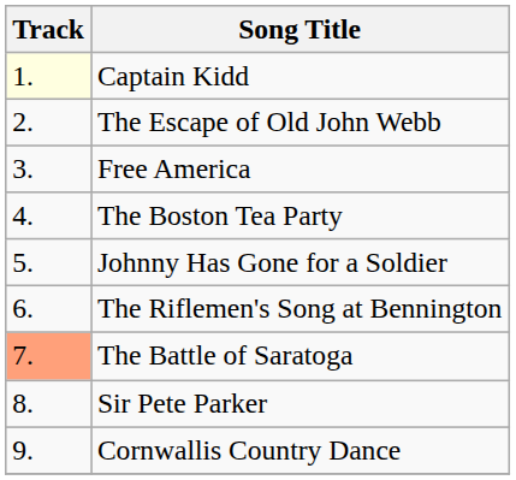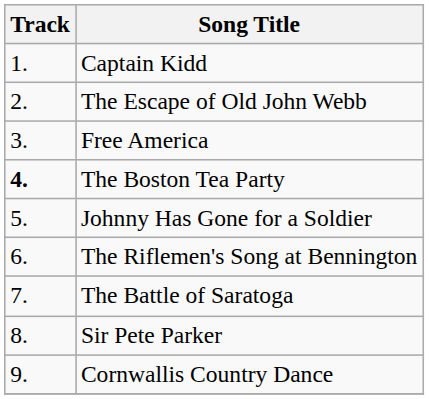Captain Kidd | Track: lightyellow background -> no background
The Boston Tea Party | Track: normal -> bold
The Battle of Saratoga | Track: lightsalmon background -> no background
